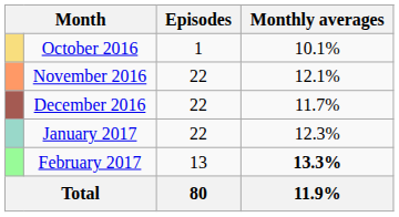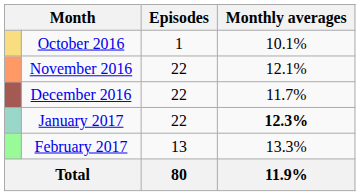January 2017 | Monthly averages: normal -> bold
February 2017 | Monthly averages: bold -> normal
